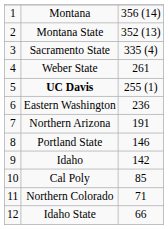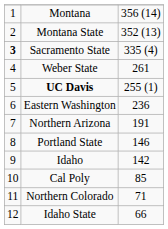Sacramento State | column 1: normal -> bold
